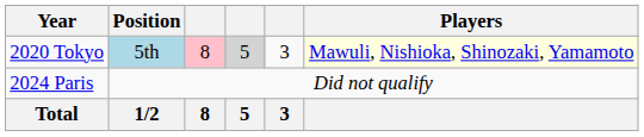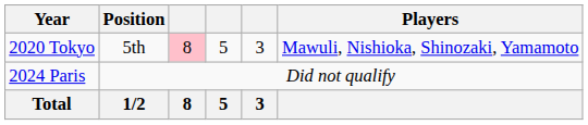2020 Tokyo | Position: lightblue background -> no background
2020 Tokyo | column 4: lightgrey background -> no background
2020 Tokyo | Players: lightyellow background -> no background
